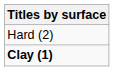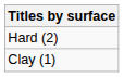row 3 | column 1: bold -> normal
